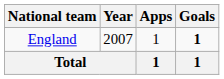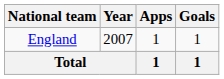England | Goals: bold -> normal
